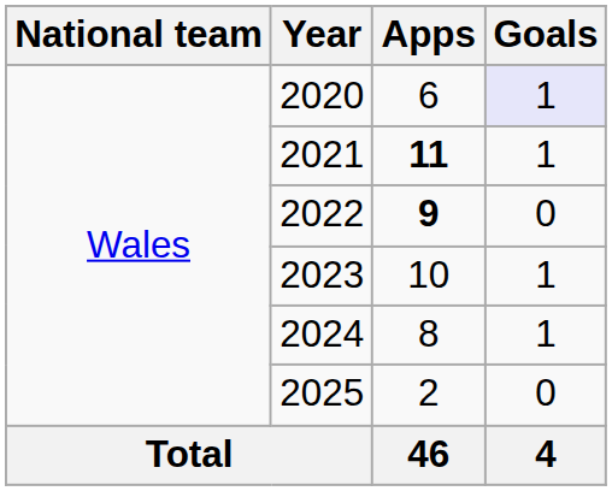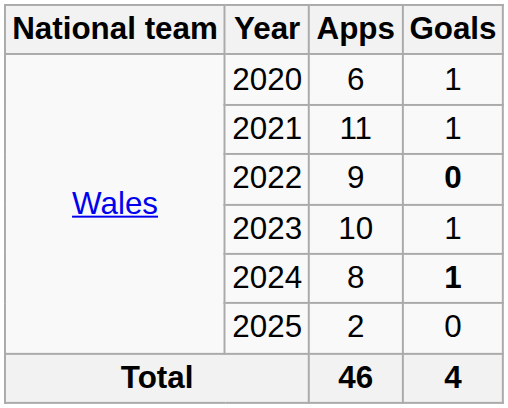2020 | Goals: lavender background -> no background
2021 | Apps: bold -> normal
2022 | Apps: bold -> normal
2022 | Goals: normal -> bold
2024 | Goals: normal -> bold
